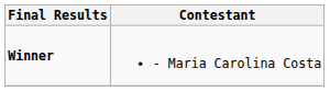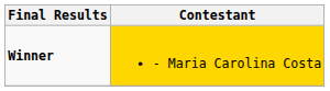Winner | Contestant: no background -> gold background
